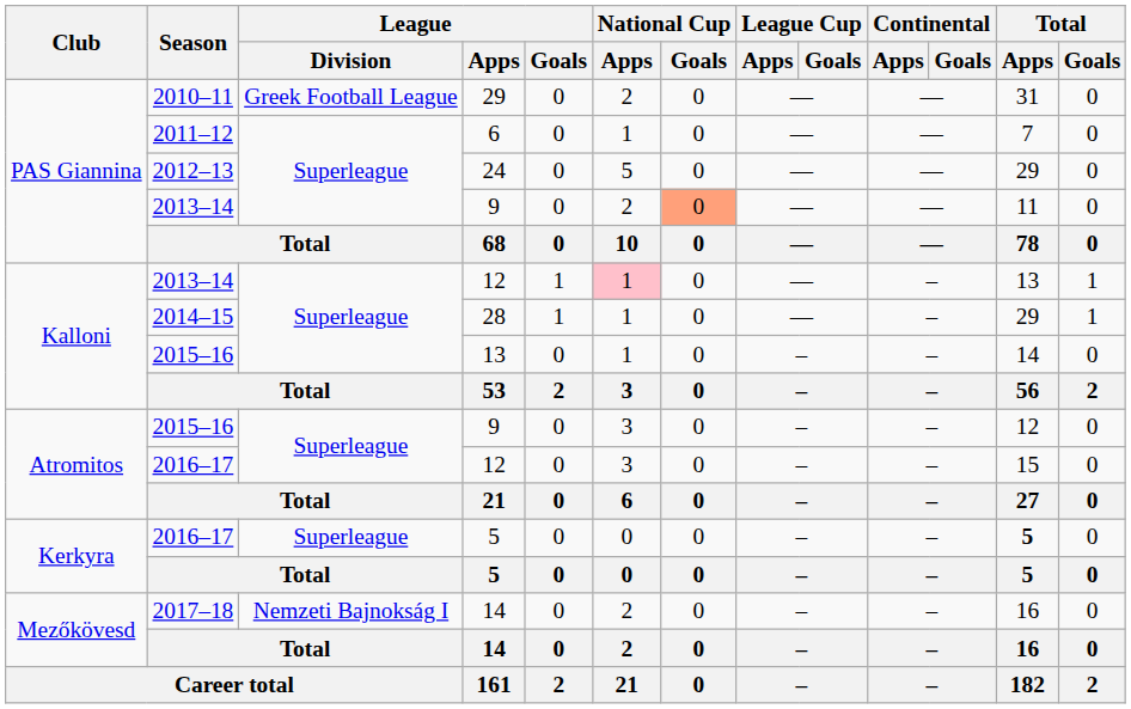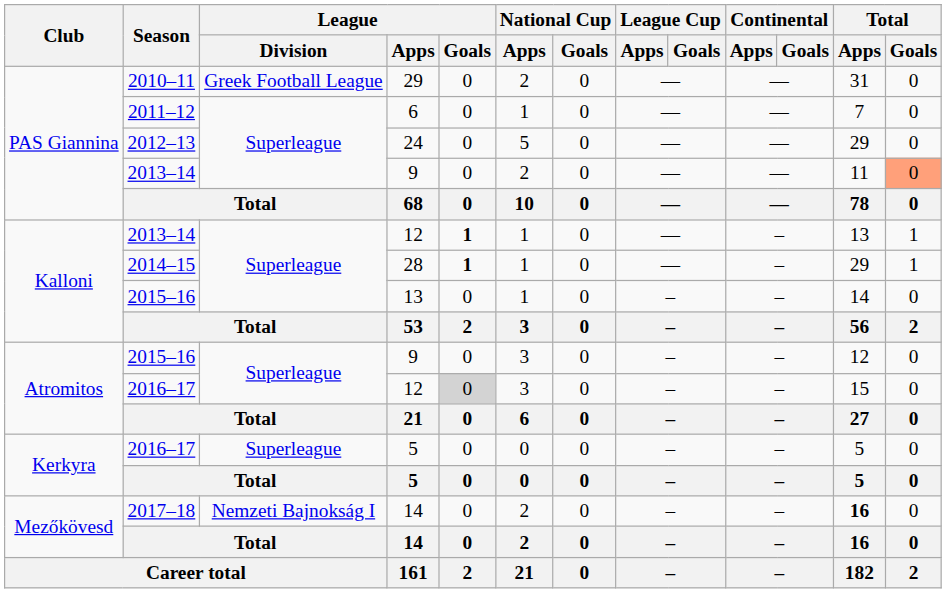2013–14 / 9 | National Cup / Goals: lightsalmon background -> no background
2013–14 / 9 | Total / Goals: no background -> lightsalmon background
2013–14 / 12 | League / Goals: normal -> bold
2013–14 / 12 | National Cup / Apps: pink background -> no background
28 | League / Goals: normal -> bold
2016–17 / 12 | League / Goals: no background -> lightgrey background
2016–17 / 5 | Total / Apps: bold -> normal
2017–18 / 14 | Total / Apps: normal -> bold
